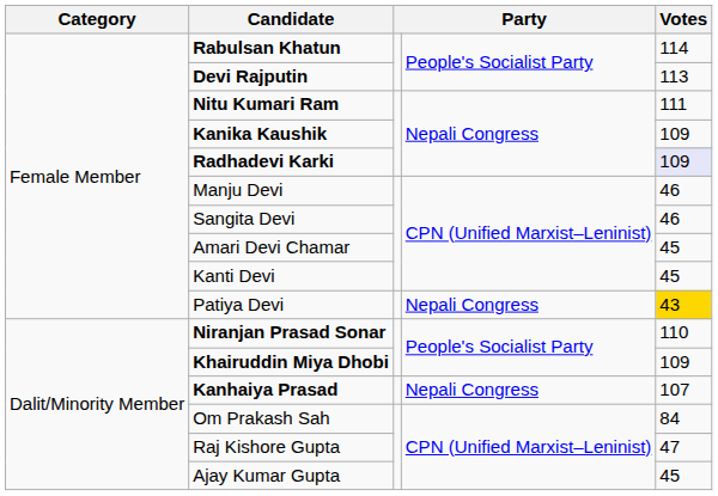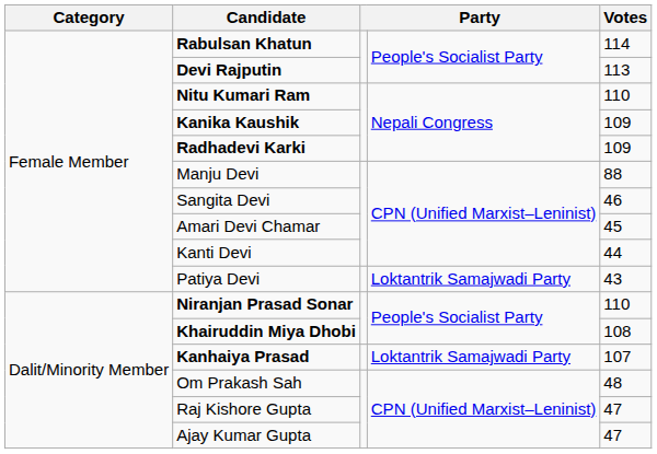Nitu Kumari Ram | Votes: 111 -> 110
Radhadevi Karki | Votes: lavender background -> no background
Manju Devi | Votes: 46 -> 88
Kanti Devi | Votes: 45 -> 44
Patiya Devi | column 4: Nepali Congress -> Loktantrik Samajwadi Party
Patiya Devi | Votes: gold background -> no background
Khairuddin Miya Dhobi | Votes: 109 -> 108
Kanhaiya Prasad | column 4: Nepali Congress -> Loktantrik Samajwadi Party
Om Prakash Sah | Votes: 84 -> 48
Ajay Kumar Gupta | Votes: 45 -> 47
